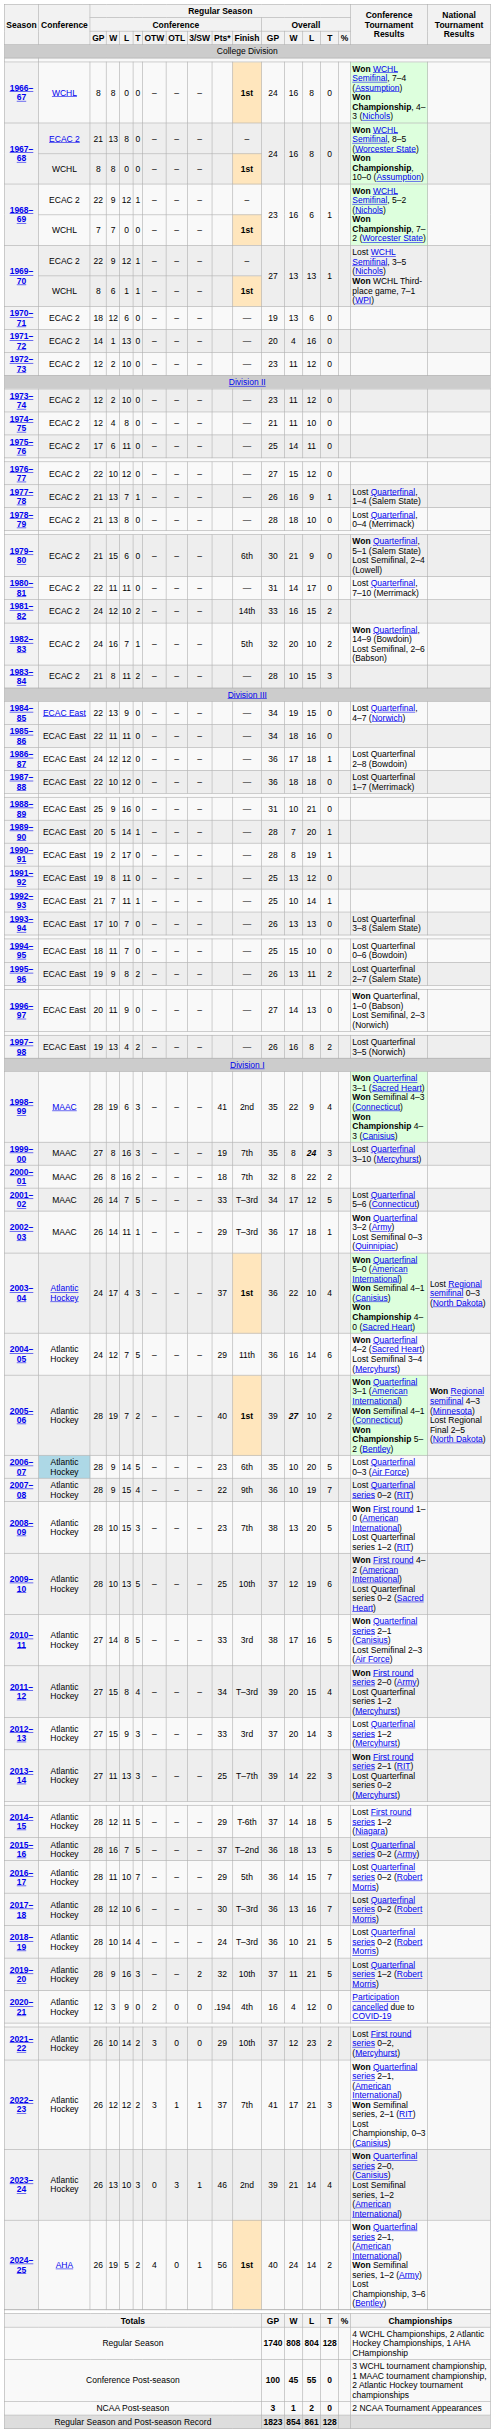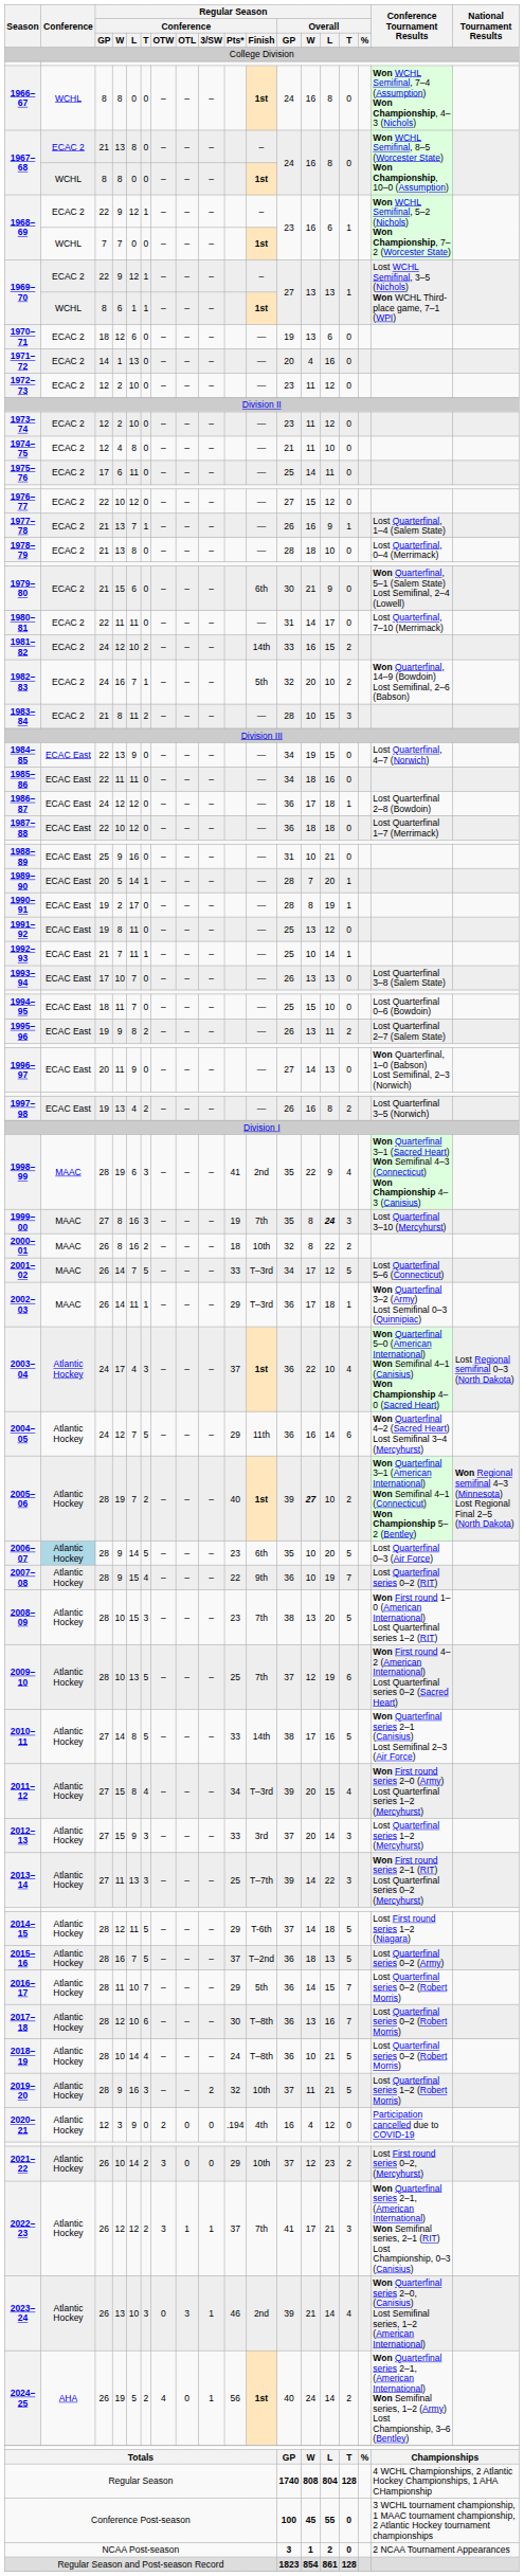2000–01 | Regular Season / Conference / Finish: 7th -> 10th
2009–10 | Regular Season / Conference / Finish: 10th -> 7th
2010–11 | Regular Season / Conference / Finish: 3rd -> 14th
2017–18 | Regular Season / Conference / Finish: T–3rd -> T–8th
2018–19 | Regular Season / Conference / Finish: T–3rd -> T–8th
